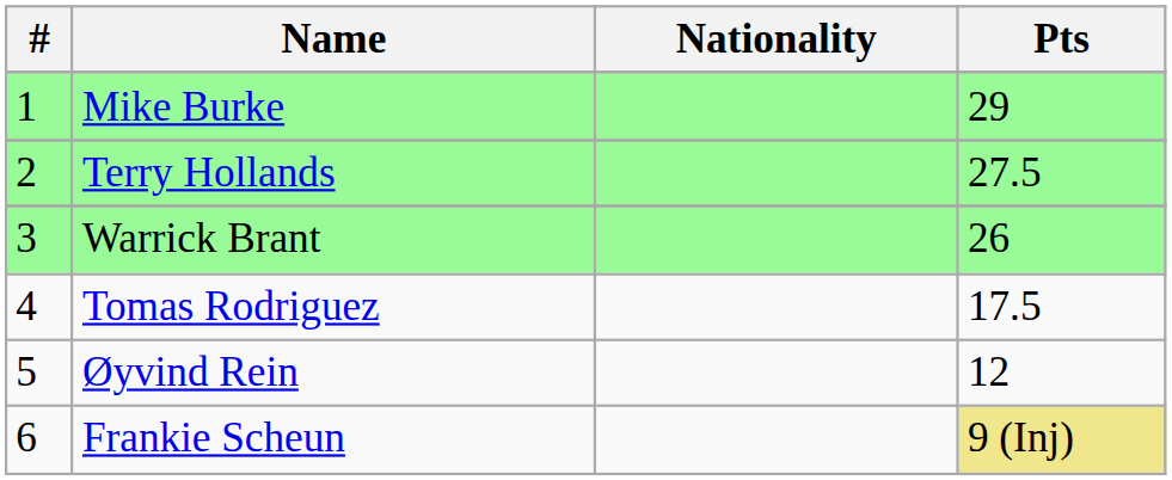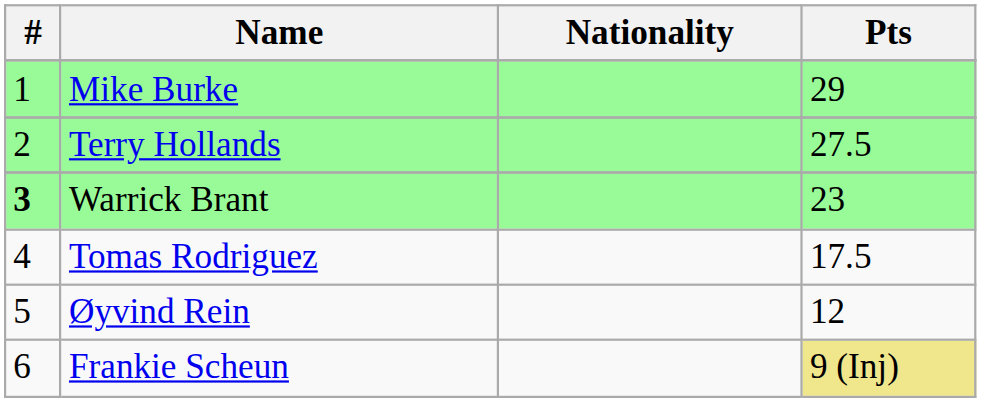Warrick Brant | #: normal -> bold
Warrick Brant | Pts: 26 -> 23
